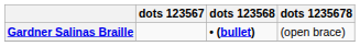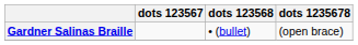Gardner Salinas Braille | dots 123568: bold -> normal
